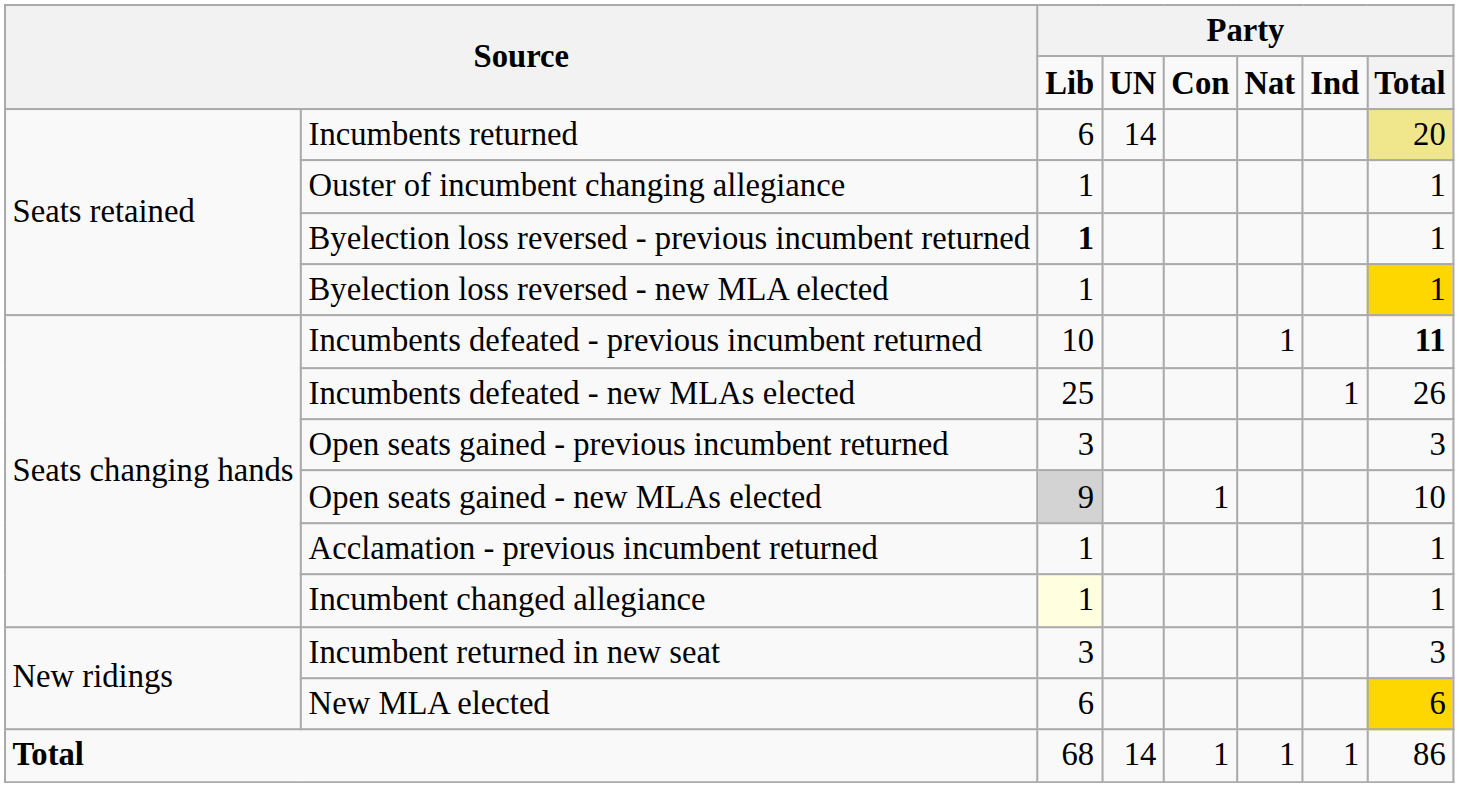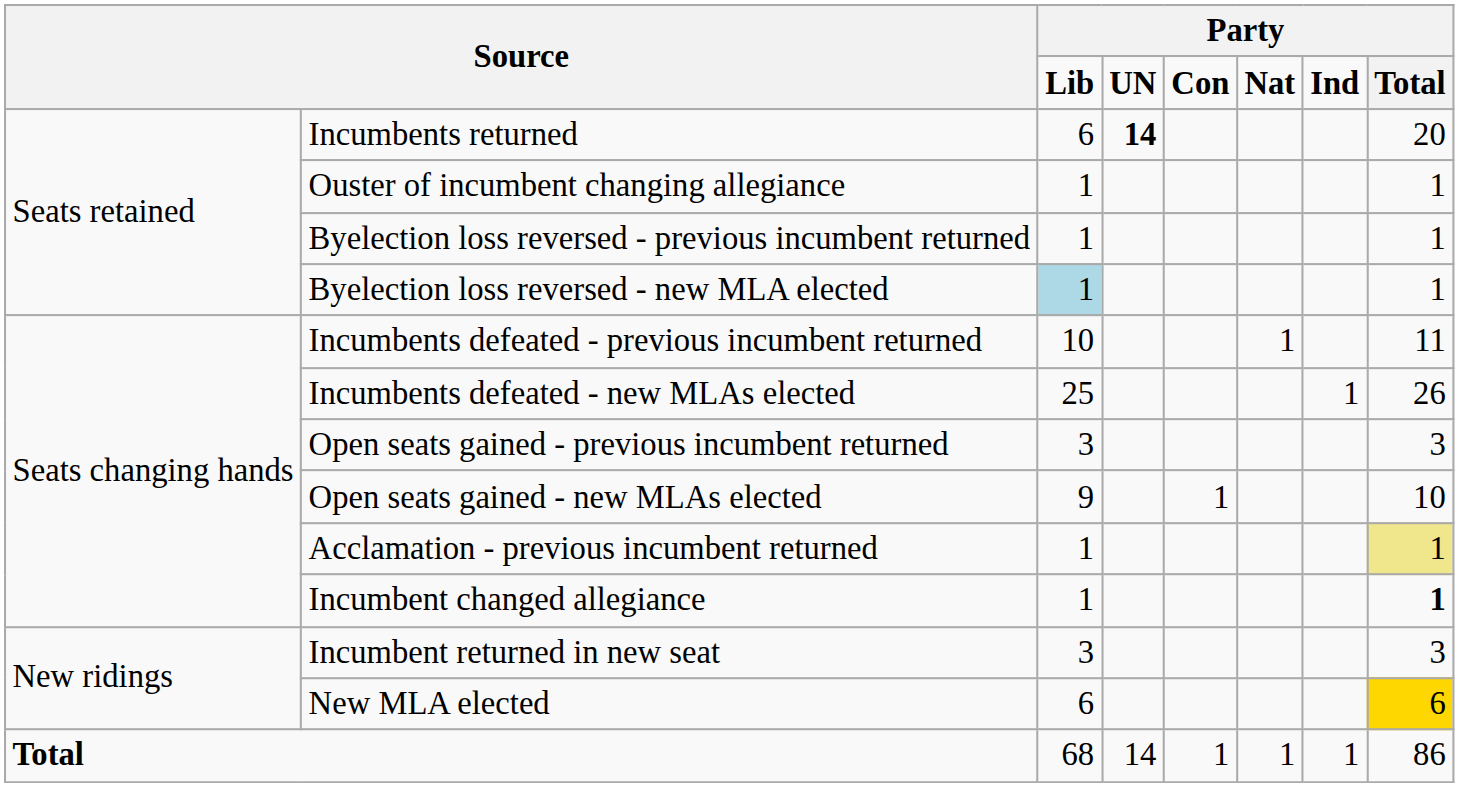Incumbents returned | column 4: normal -> bold
Incumbents returned | column 8: khaki background -> no background
Byelection loss reversed - previous incumbent returned | column 3: bold -> normal
Byelection loss reversed - new MLA elected | column 3: no background -> lightblue background
Byelection loss reversed - new MLA elected | column 8: gold background -> no background
Incumbents defeated - previous incumbent returned | column 8: bold -> normal
Open seats gained - new MLAs elected | column 3: lightgrey background -> no background
Acclamation - previous incumbent returned | column 8: no background -> khaki background
Incumbent changed allegiance | column 3: lightyellow background -> no background
Incumbent changed allegiance | column 8: normal -> bold
